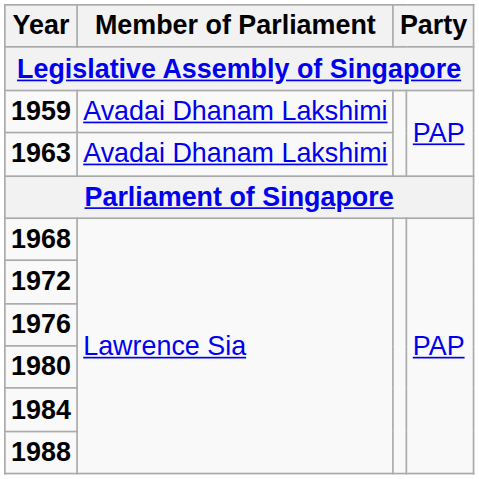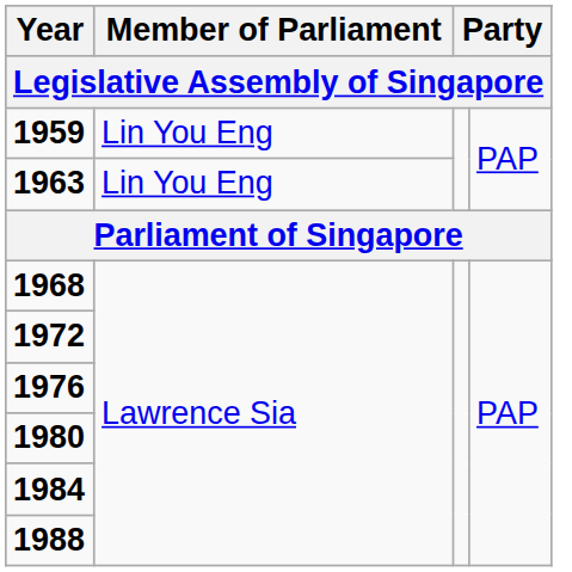1959 | Member of Parliament: Avadai Dhanam Lakshimi -> Lin You Eng
1963 | Member of Parliament: Avadai Dhanam Lakshimi -> Lin You Eng
